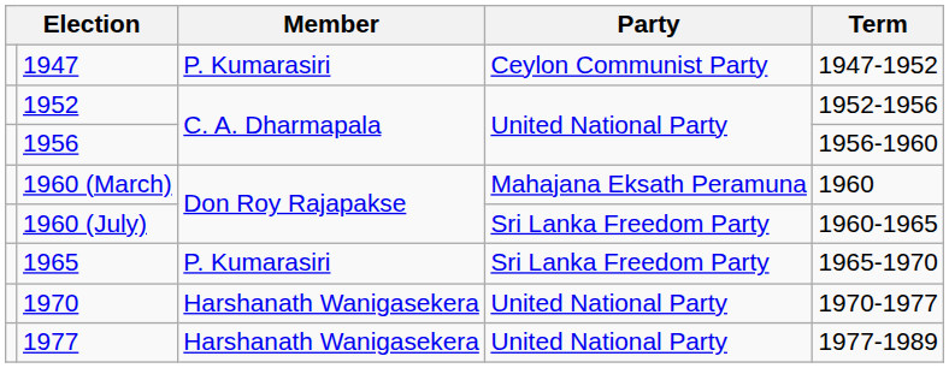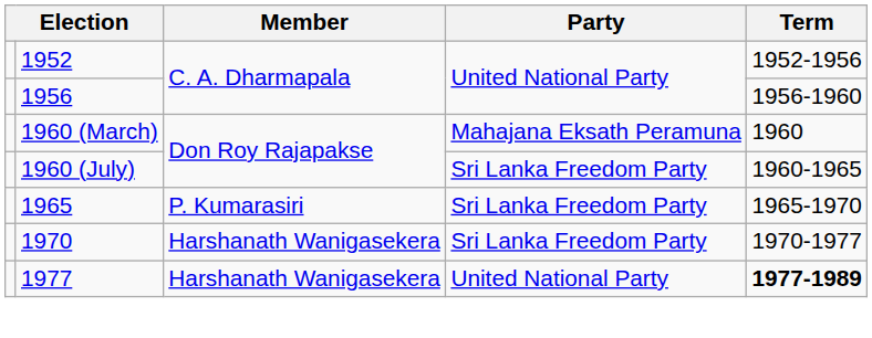- row: 1947 | P. Kumarasiri | Ceylon Communist Party | 1947-1952
1970 | Party: United National Party -> Sri Lanka Freedom Party
1977 | Term: normal -> bold
